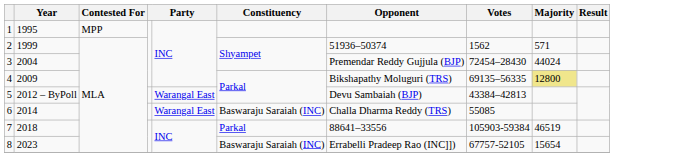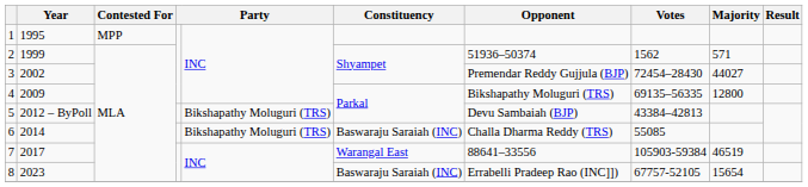3 | Year: 2004 -> 2002
3 | Majority: 44024 -> 44027
4 | Majority: khaki background -> no background
5 | column 5: Warangal East -> Bikshapathy Moluguri (TRS)
6 | column 5: Warangal East -> Bikshapathy Moluguri (TRS)
7 | Year: 2018 -> 2017
7 | Constituency: Parkal -> Warangal East
